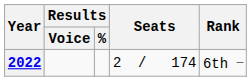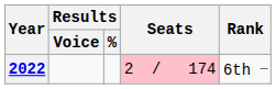2022 | Seats: no background -> pink background
